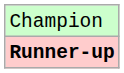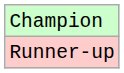row 2 | column 1: bold -> normal
